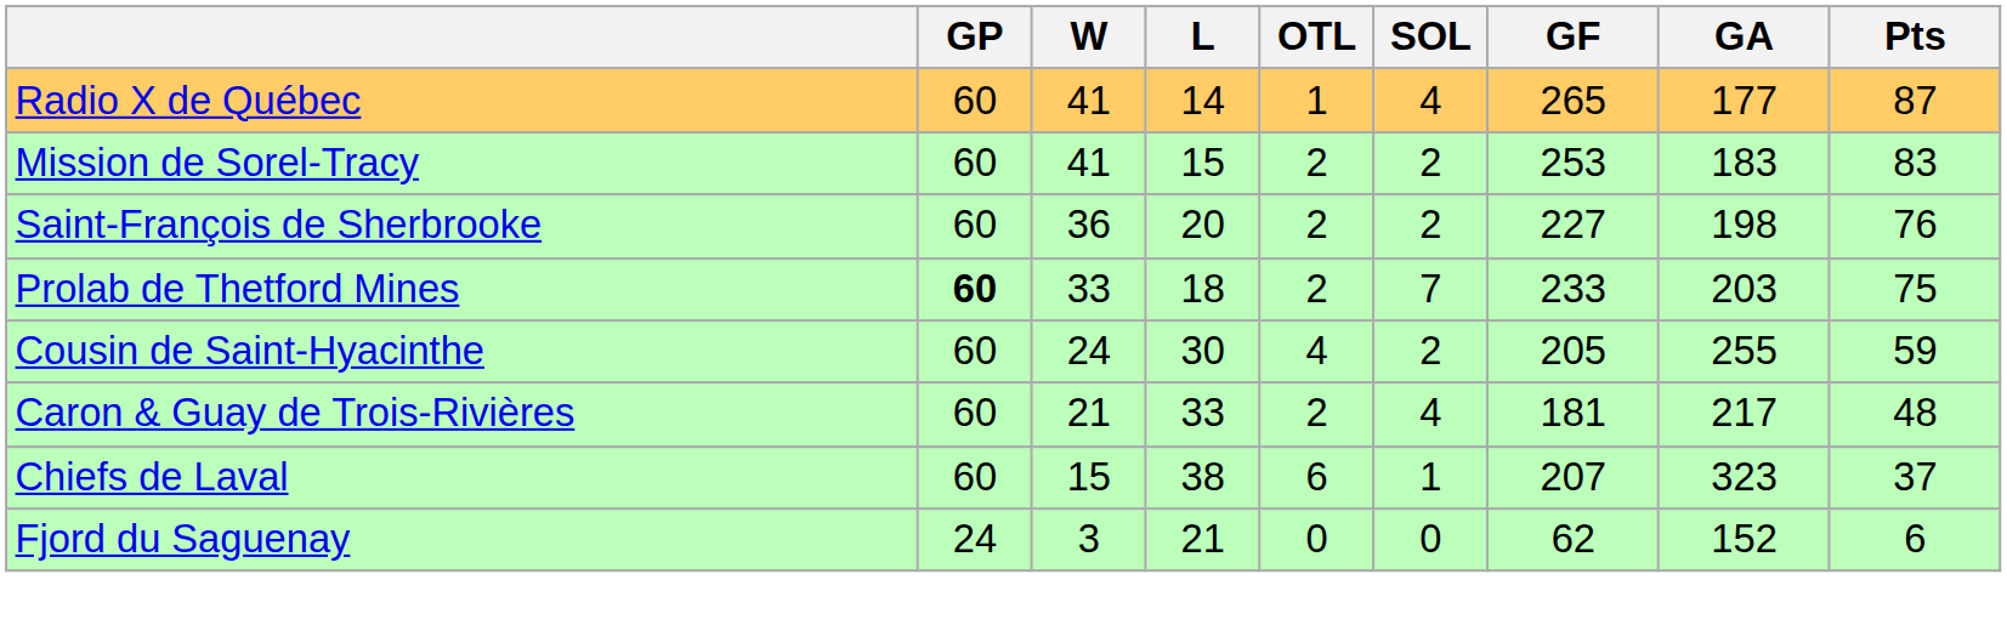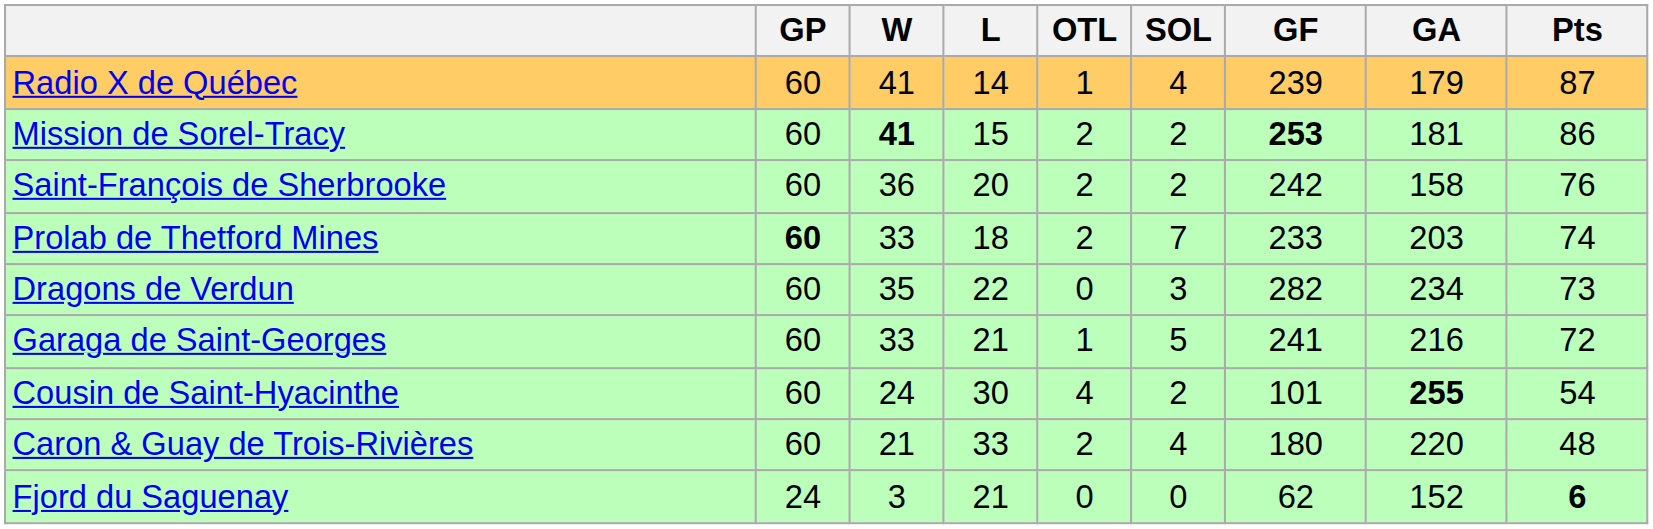Radio X de Québec | GF: 265 -> 239
Radio X de Québec | GA: 177 -> 179
Mission de Sorel-Tracy | W: normal -> bold
Mission de Sorel-Tracy | GF: normal -> bold
Mission de Sorel-Tracy | GA: 183 -> 181
Mission de Sorel-Tracy | Pts: 83 -> 86
Saint-François de Sherbrooke | GF: 227 -> 242
Saint-François de Sherbrooke | GA: 198 -> 158
Prolab de Thetford Mines | Pts: 75 -> 74
+ row: Dragons de Verdun | 60 | 35 | 22 | 0 | 3 | 282 | 234 | 73
+ row: Garaga de Saint-Georges | 60 | 33 | 21 | 1 | 5 | 241 | 216 | 72
Cousin de Saint-Hyacinthe | GF: 205 -> 101
Cousin de Saint-Hyacinthe | GA: normal -> bold
Cousin de Saint-Hyacinthe | Pts: 59 -> 54
Caron & Guay de Trois-Rivières | GF: 181 -> 180
Caron & Guay de Trois-Rivières | GA: 217 -> 220
- row: Chiefs de Laval | 60 | 15 | 38 | 6 | 1 | 207 | 323 | 37
Fjord du Saguenay | Pts: normal -> bold
